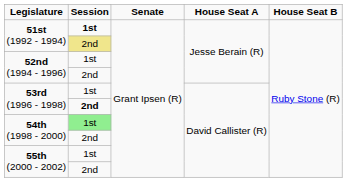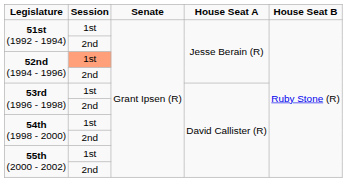51st (1992 - 1994) / 1st | Session: bold -> normal
51st (1992 - 1994) / 2nd | Session: khaki background -> no background
52nd (1994 - 1996) / 1st | Session: no background -> lightsalmon background
53rd (1996 - 1998) / 2nd | Session: bold -> normal
54th (1998 - 2000) / 1st | Session: lightgreen background -> no background
